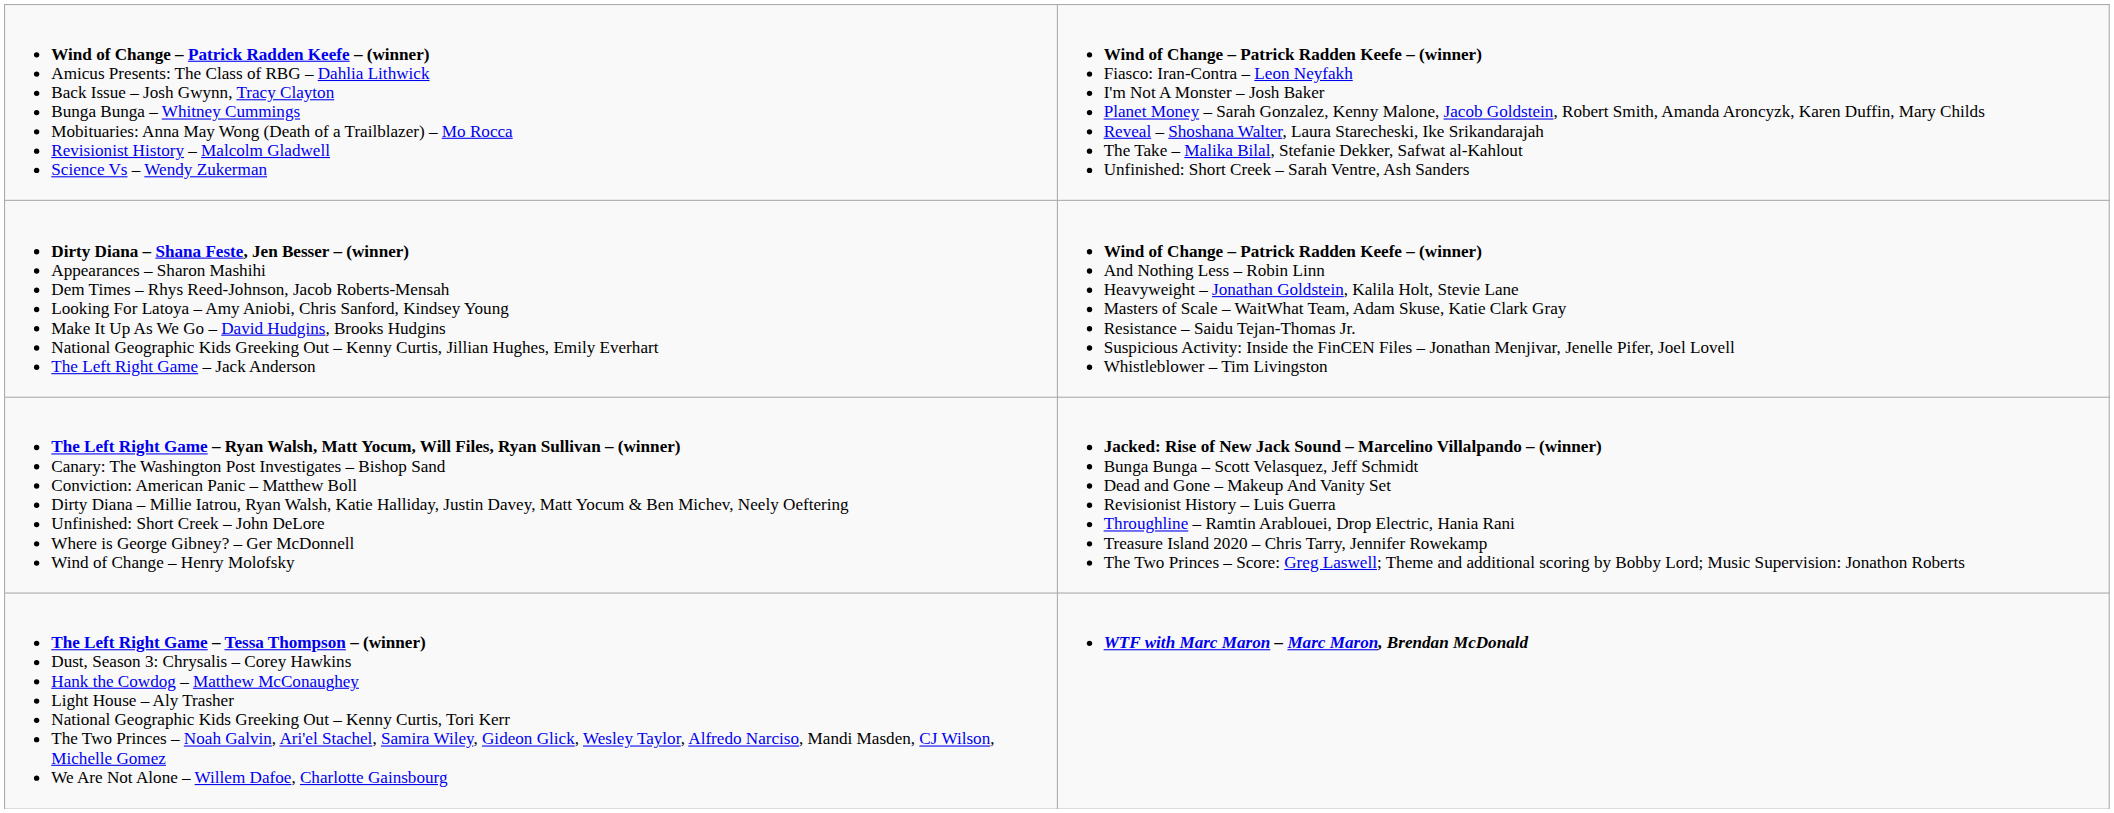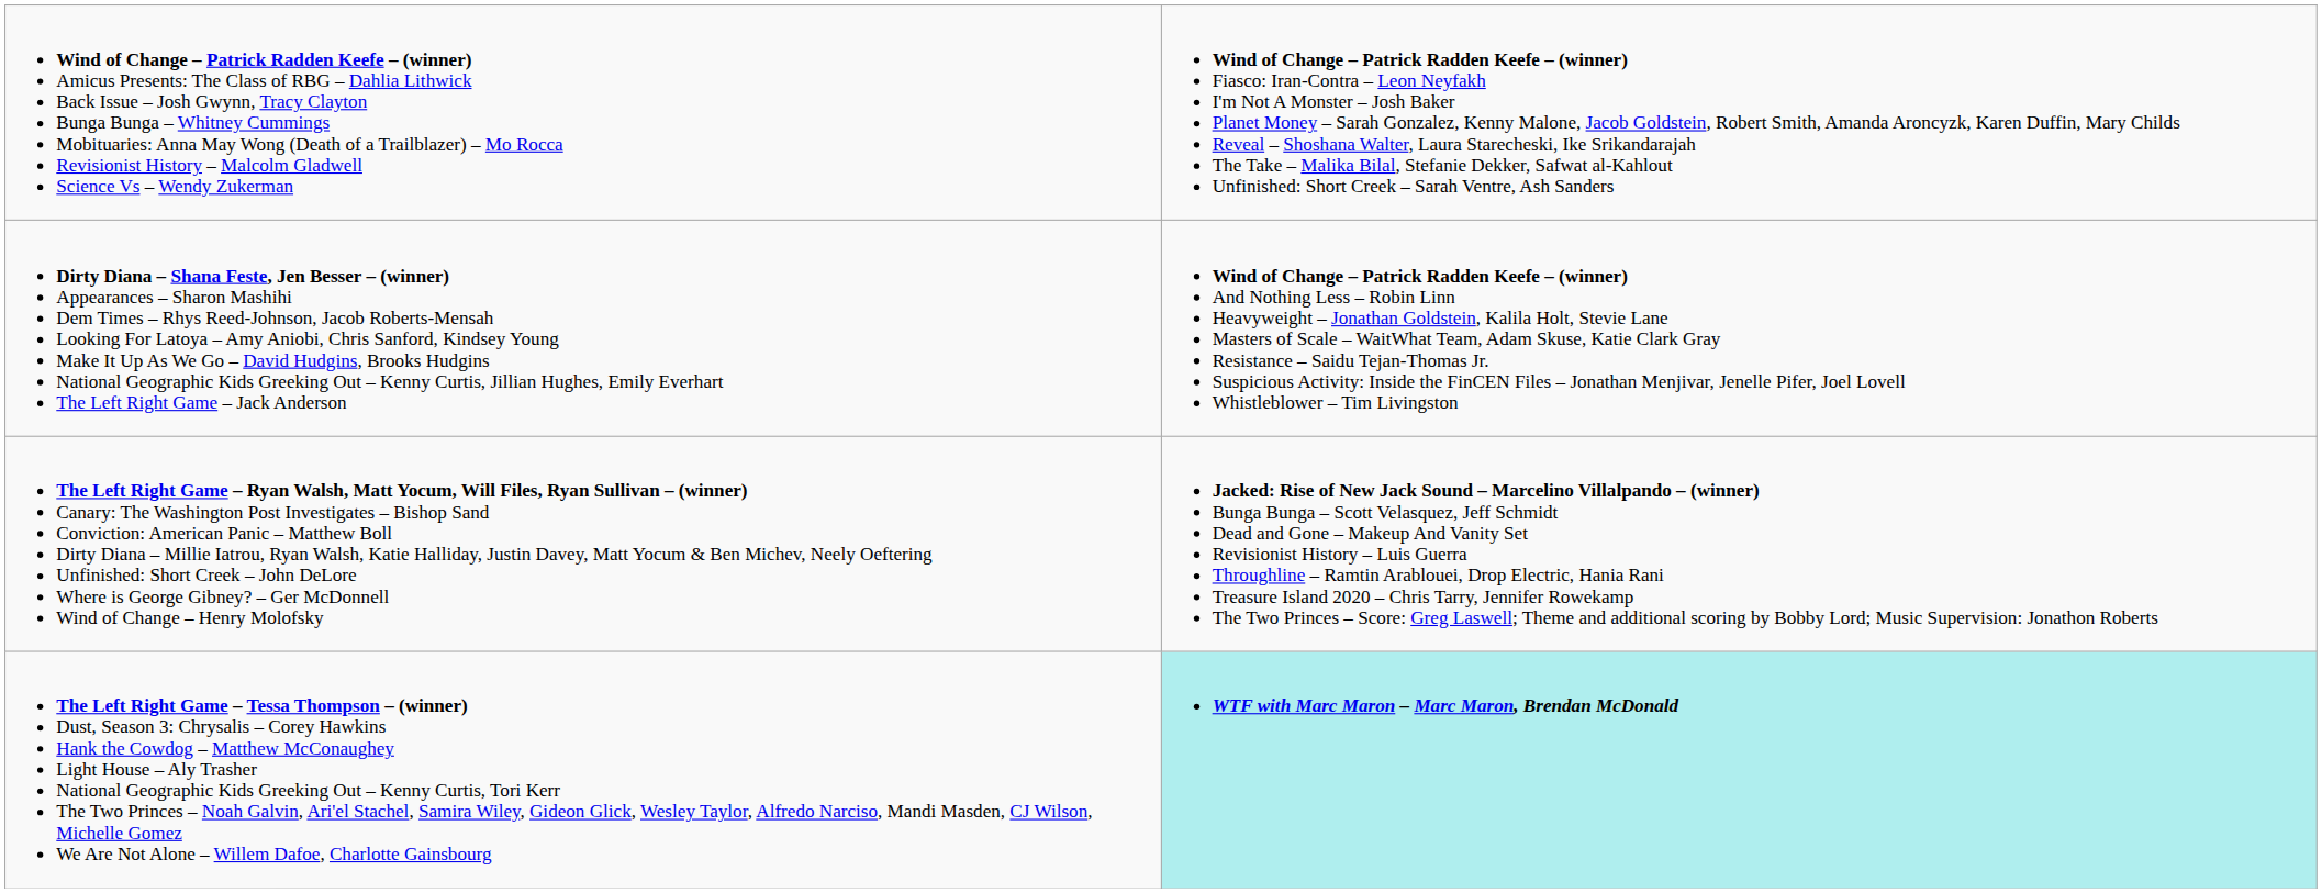row 4 | column 2: no background -> paleturquoise background
